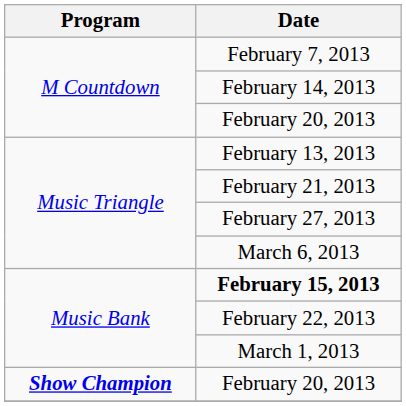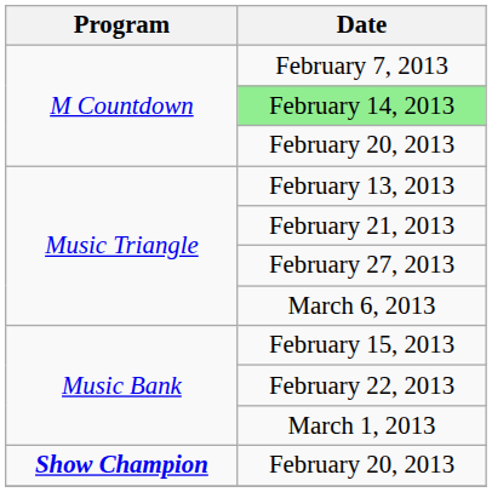row 3 | Date: no background -> lightgreen background
row 9 | Date: bold -> normal
